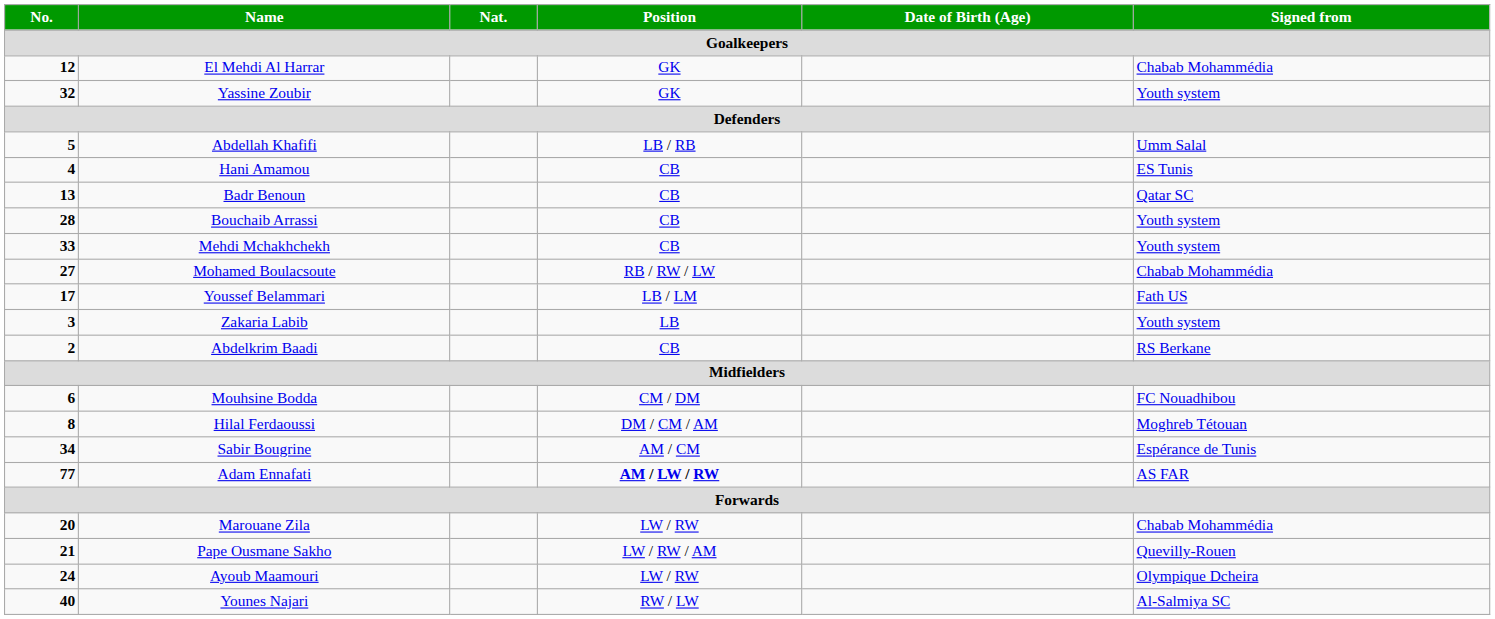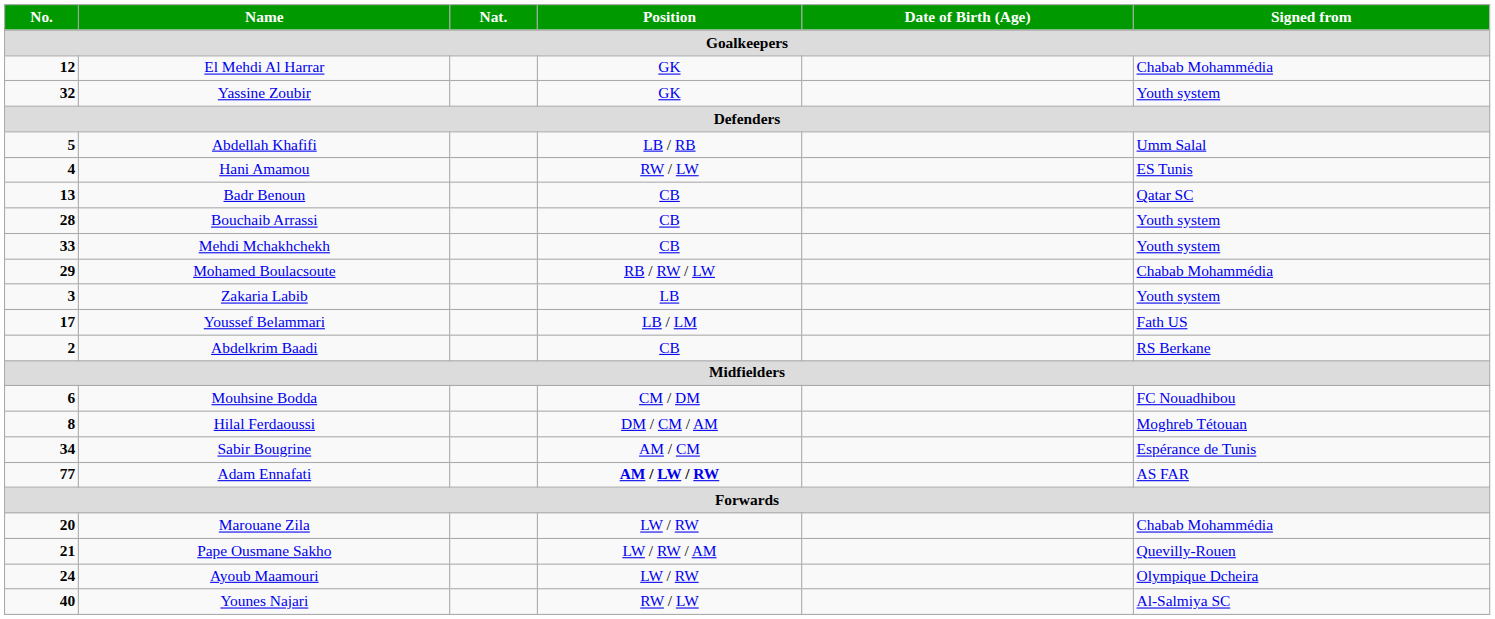Hani Amamou | Position: CB -> RW / LW
Mohamed Boulacsoute | No.: 27 -> 29
rows swapped: Youssef Belammari <-> Zakaria Labib
